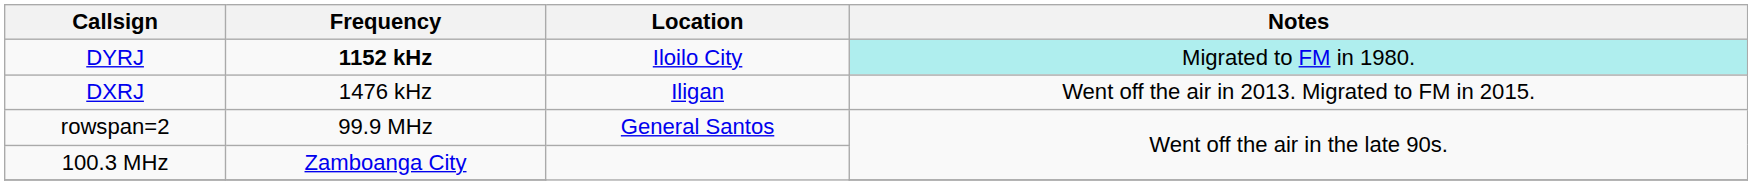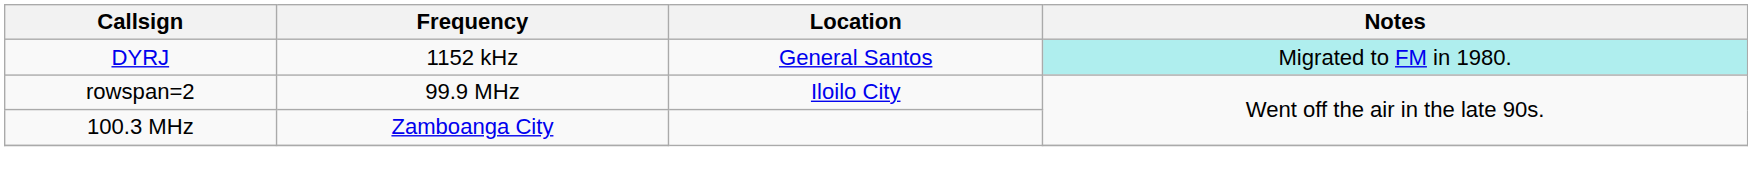DYRJ | Frequency: bold -> normal
DYRJ | Location: Iloilo City -> General Santos
- row: DXRJ | 1476 kHz | Iligan | Went off the air in 2013. Migrated to FM in 2015.
rowspan=2 | Location: General Santos -> Iloilo City
